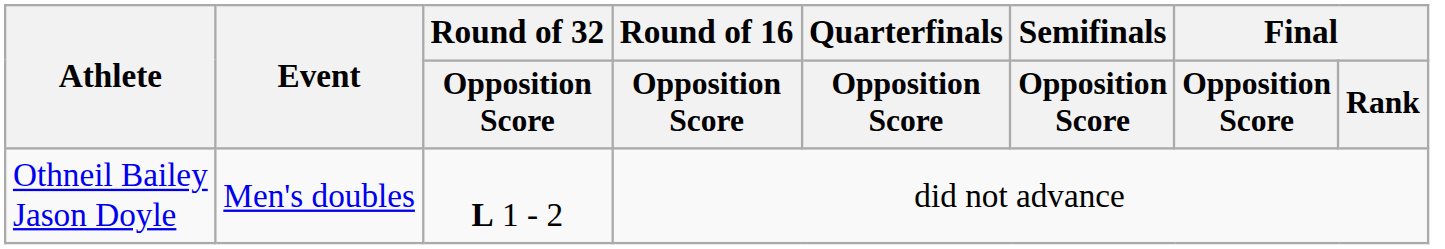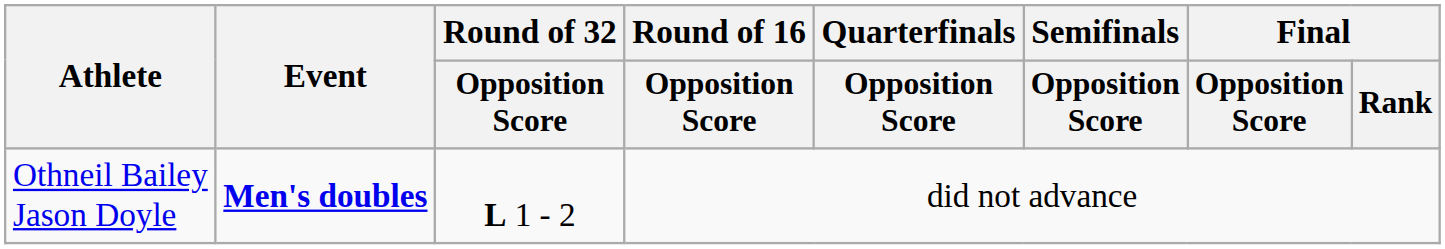Othneil Bailey Jason Doyle | Event: normal -> bold
